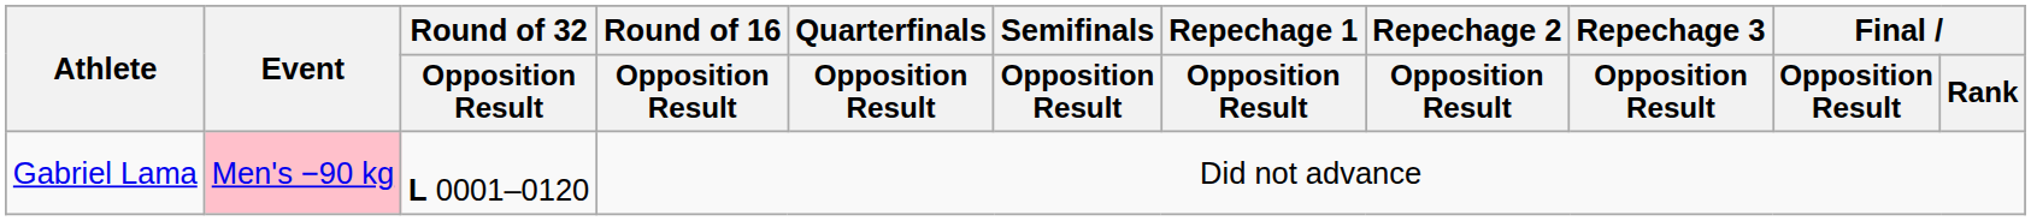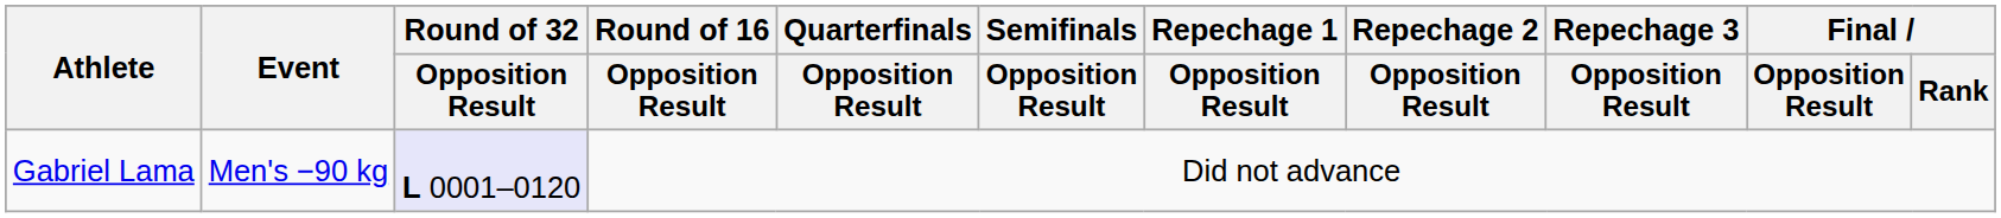Gabriel Lama | Event: pink background -> no background
Gabriel Lama | Round of 32 / Opposition Result: no background -> lavender background
